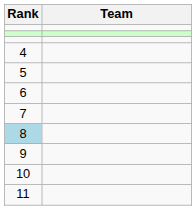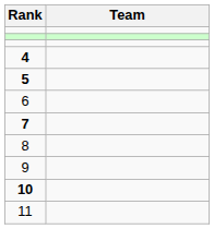row 5 | Rank: normal -> bold
row 6 | Rank: normal -> bold
row 8 | Rank: normal -> bold
row 9 | Rank: lightblue background -> no background
row 11 | Rank: normal -> bold
